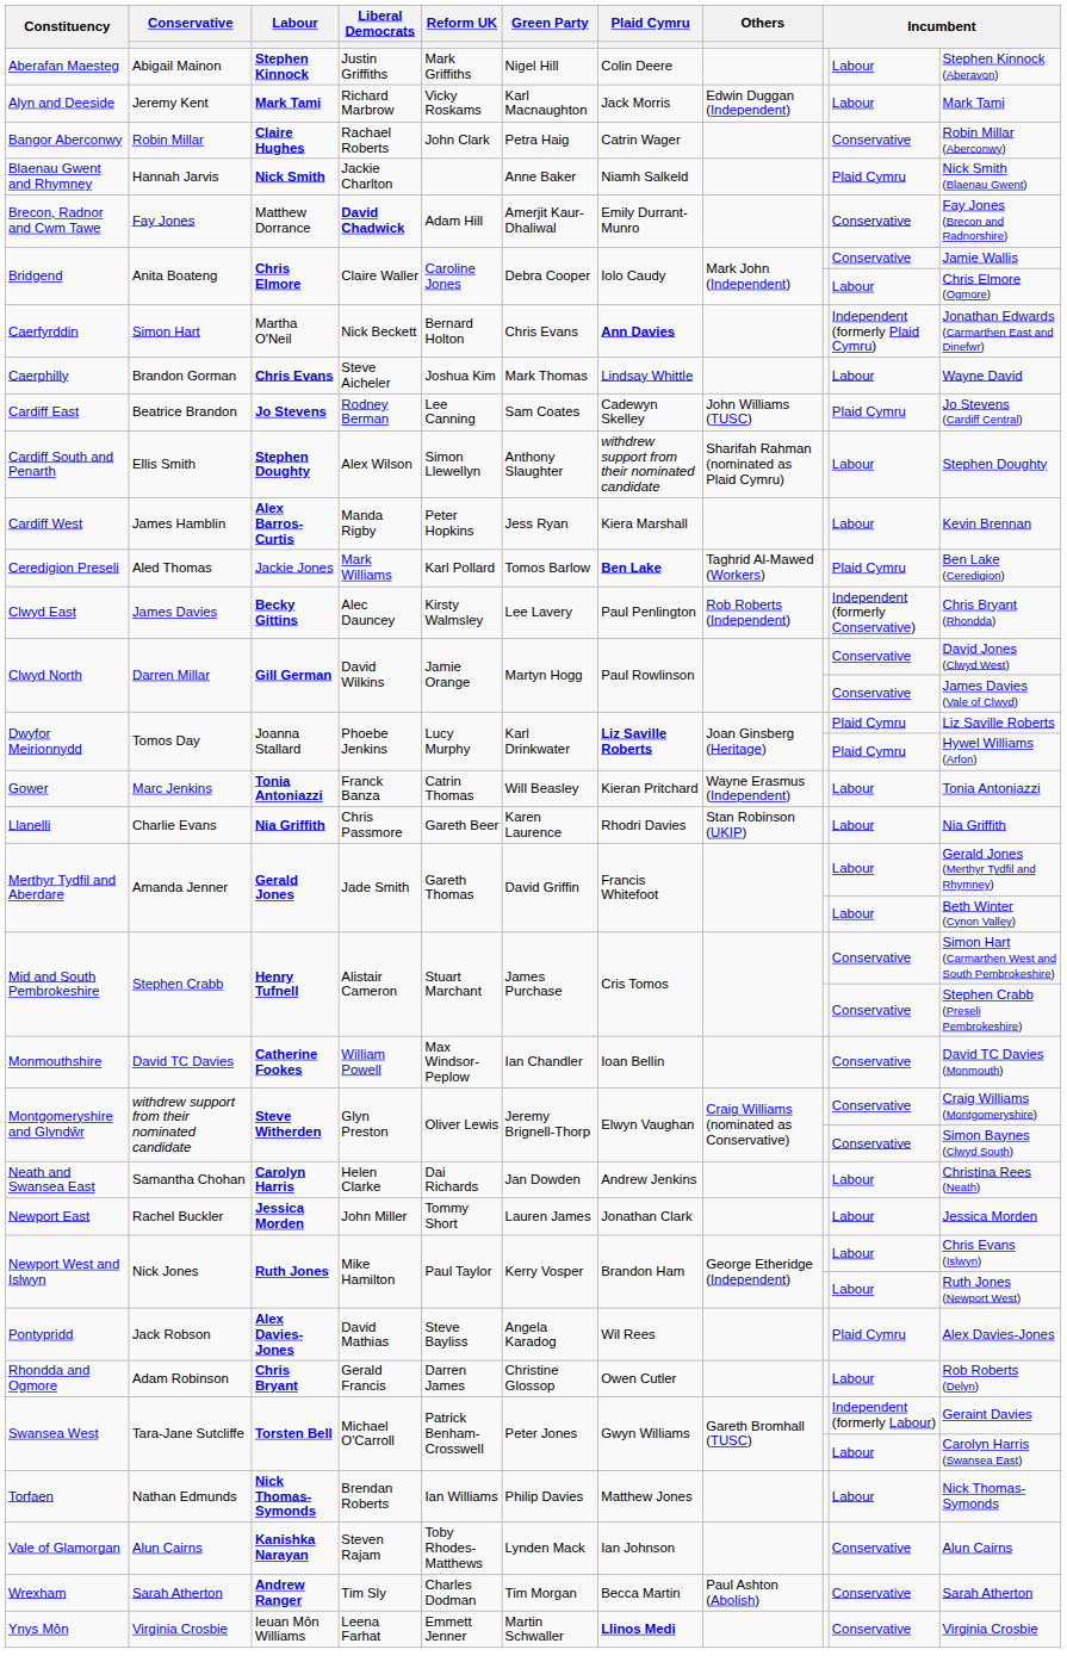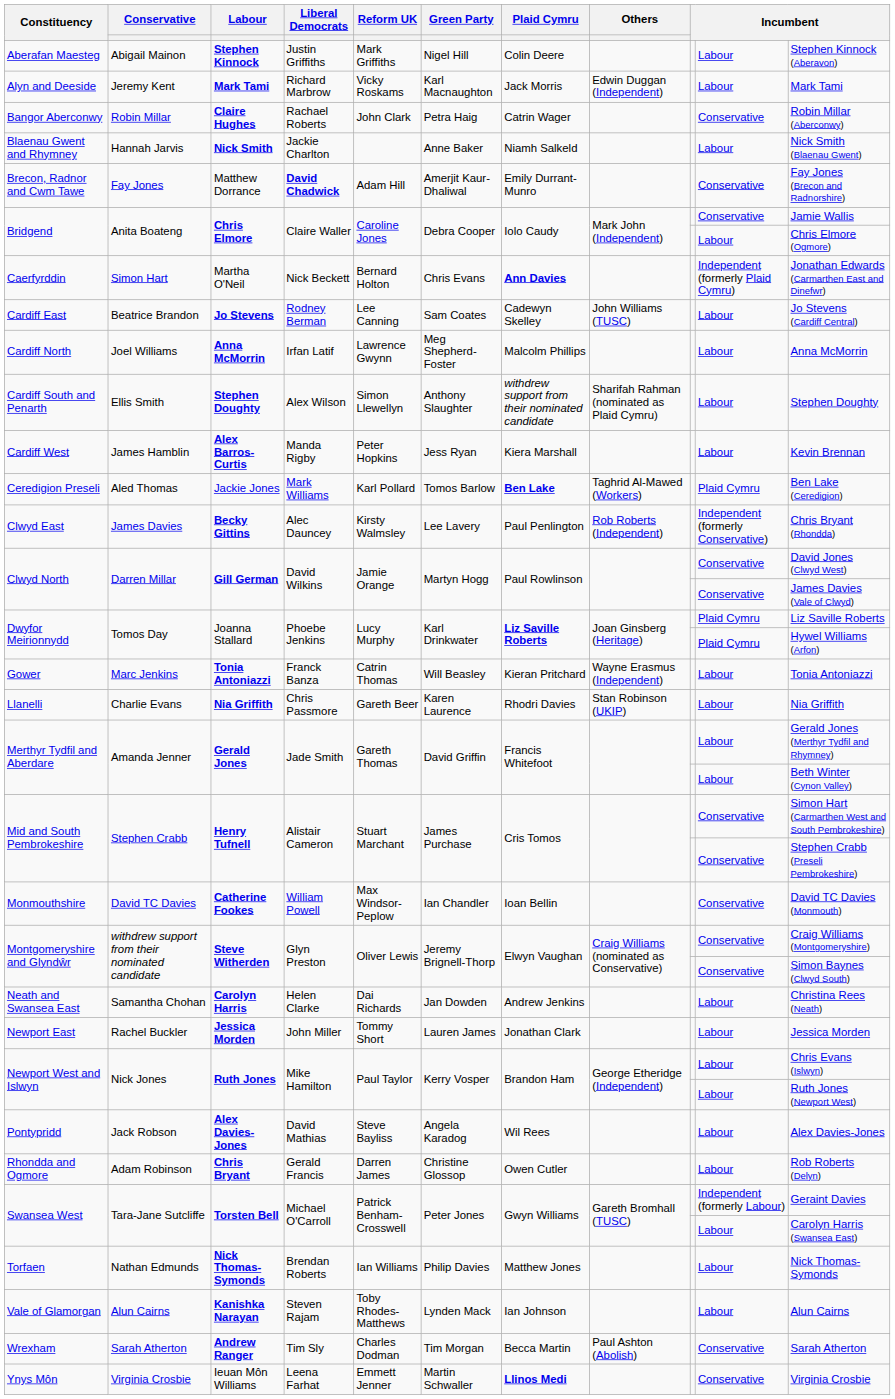Blaenau Gwent and Rhymney | column 10: Plaid Cymru -> Labour
- row: Caerphilly | Brandon Gorman | Chris Evans | Steve Aicheler | Joshua Kim | Mark Thomas | Lindsay Whittle | Labour | Wayne David
Cardiff East | column 10: Plaid Cymru -> Labour
+ row: Cardiff North | Joel Williams | Anna McMorrin | Irfan Latif | Lawrence Gwynn | Meg Shepherd-Foster | Malcolm Phillips | Labour | Anna McMorrin
Pontypridd | column 10: Plaid Cymru -> Labour
Vale of Glamorgan | column 10: Conservative -> Labour
